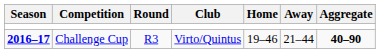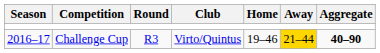Challenge Cup | Season: bold -> normal
Challenge Cup | Away: no background -> gold background
